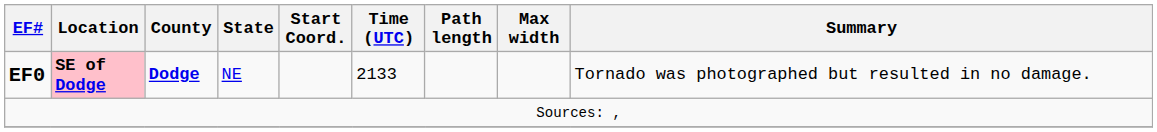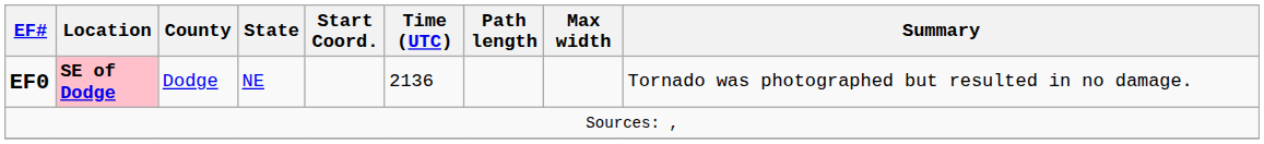EF0 | County: bold -> normal
EF0 | Time (UTC): 2133 -> 2136
